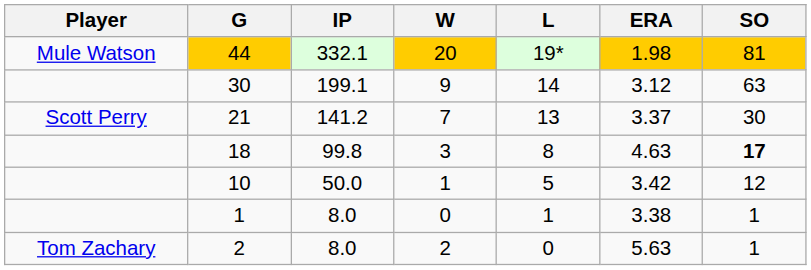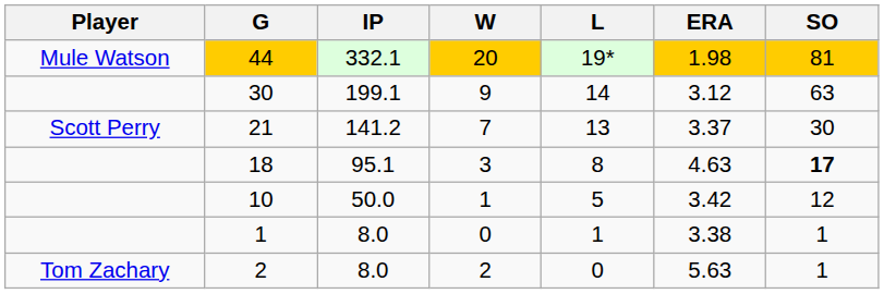18 | IP: 99.8 -> 95.1
